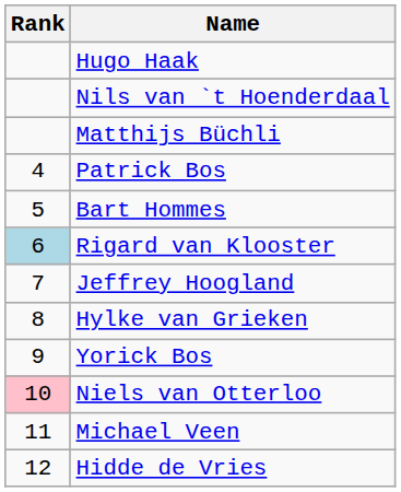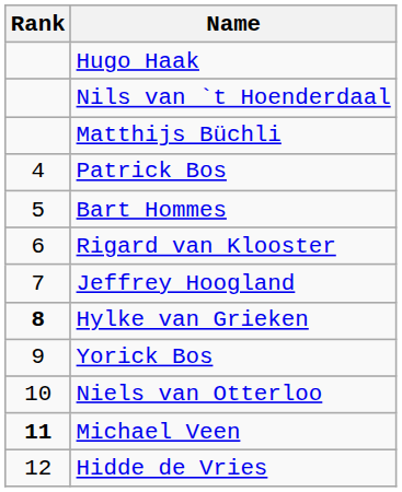Rigard van Klooster | Rank: lightblue background -> no background
Hylke van Grieken | Rank: normal -> bold
Niels van Otterloo | Rank: pink background -> no background
Michael Veen | Rank: normal -> bold
